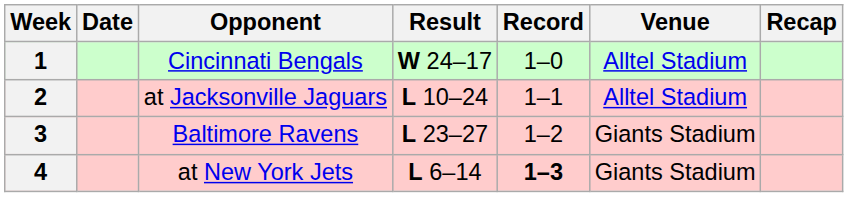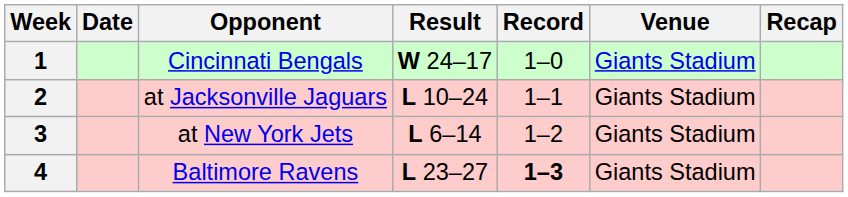1 | Venue: Alltel Stadium -> Giants Stadium
2 | Venue: Alltel Stadium -> Giants Stadium
3 | Opponent: Baltimore Ravens -> at New York Jets
3 | Result: L 23–27 -> L 6–14
4 | Opponent: at New York Jets -> Baltimore Ravens
4 | Result: L 6–14 -> L 23–27
